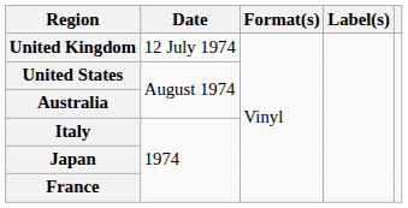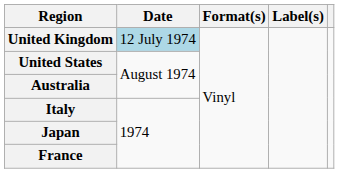United Kingdom | Date: no background -> lightblue background
